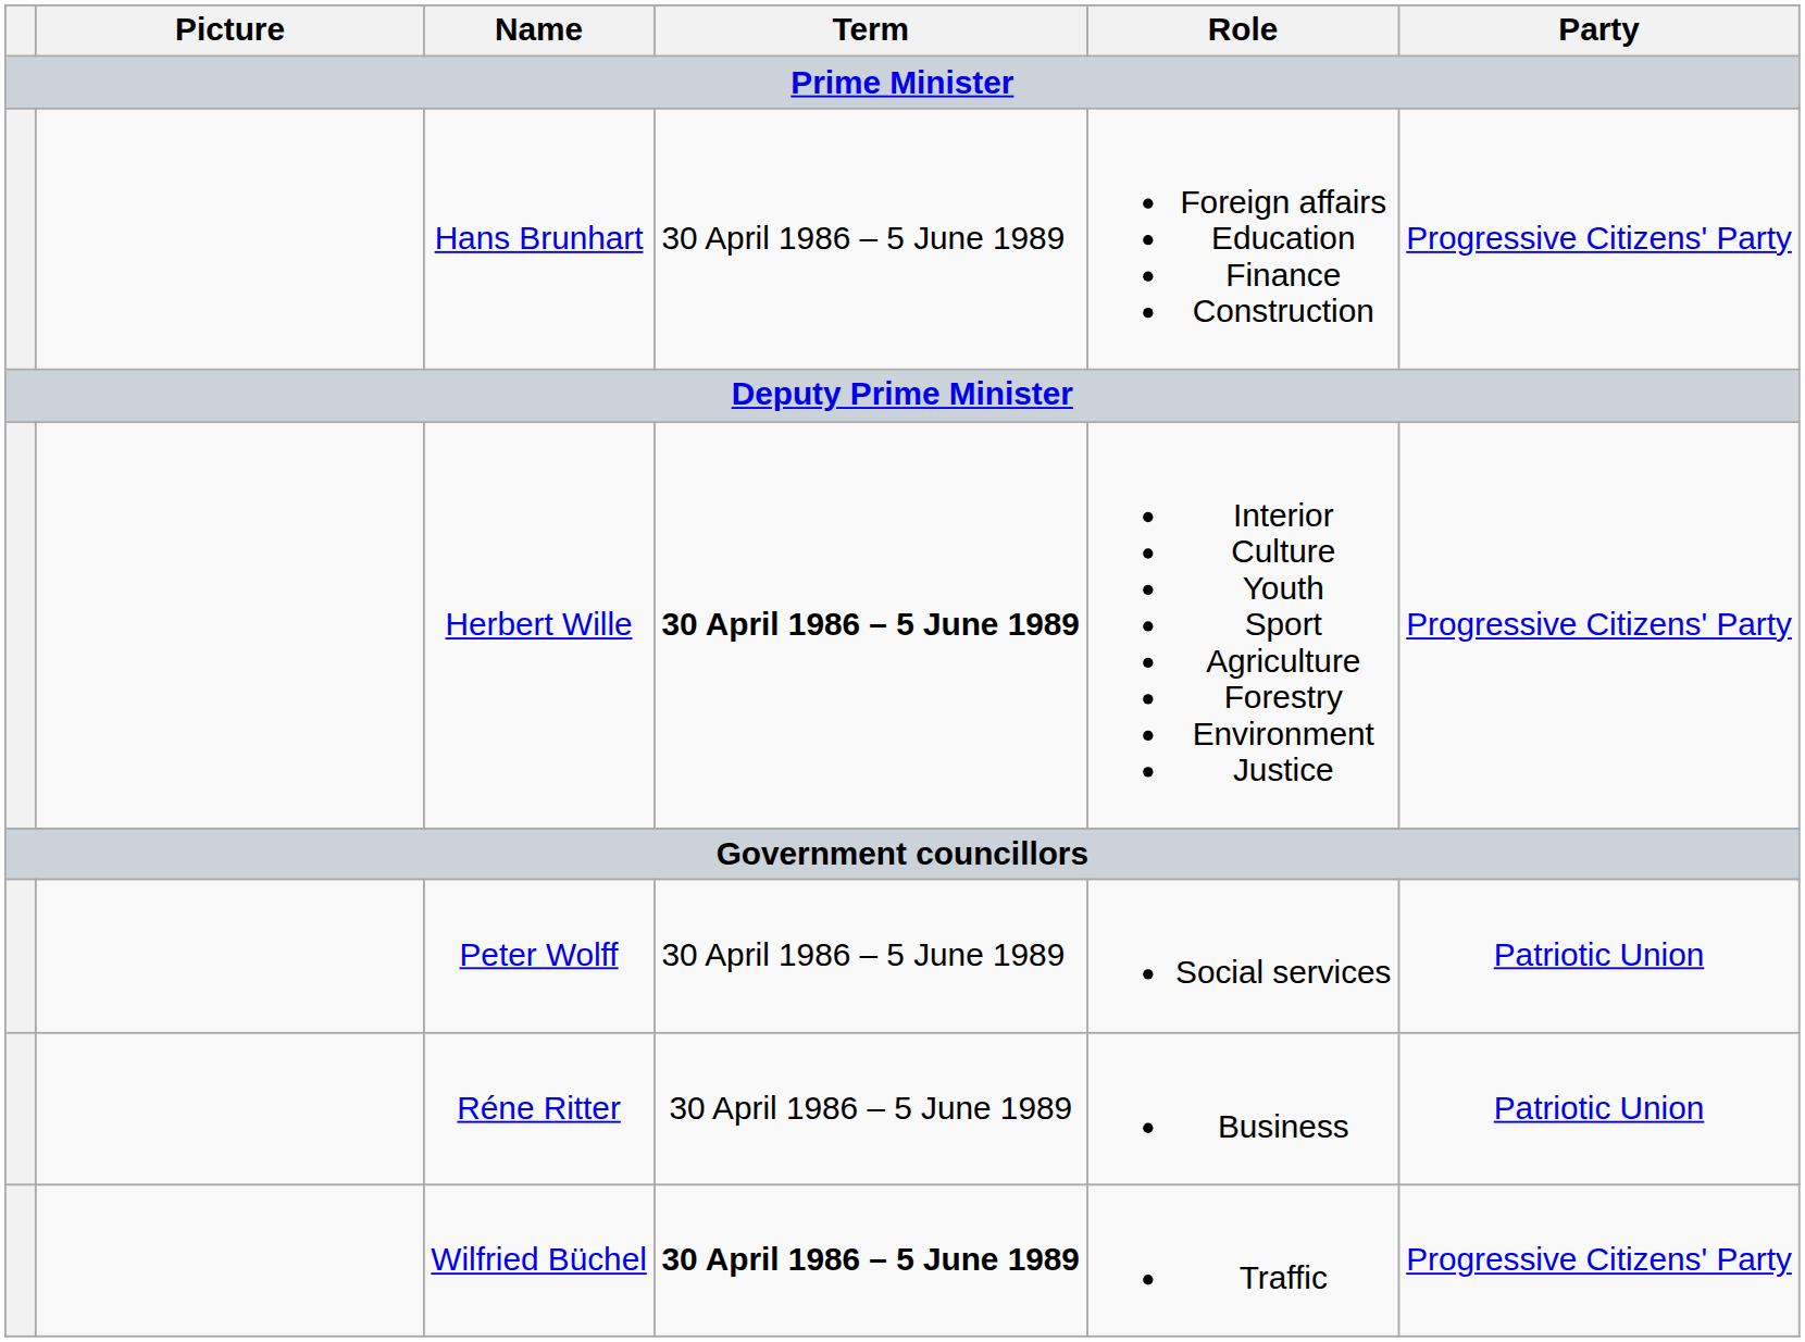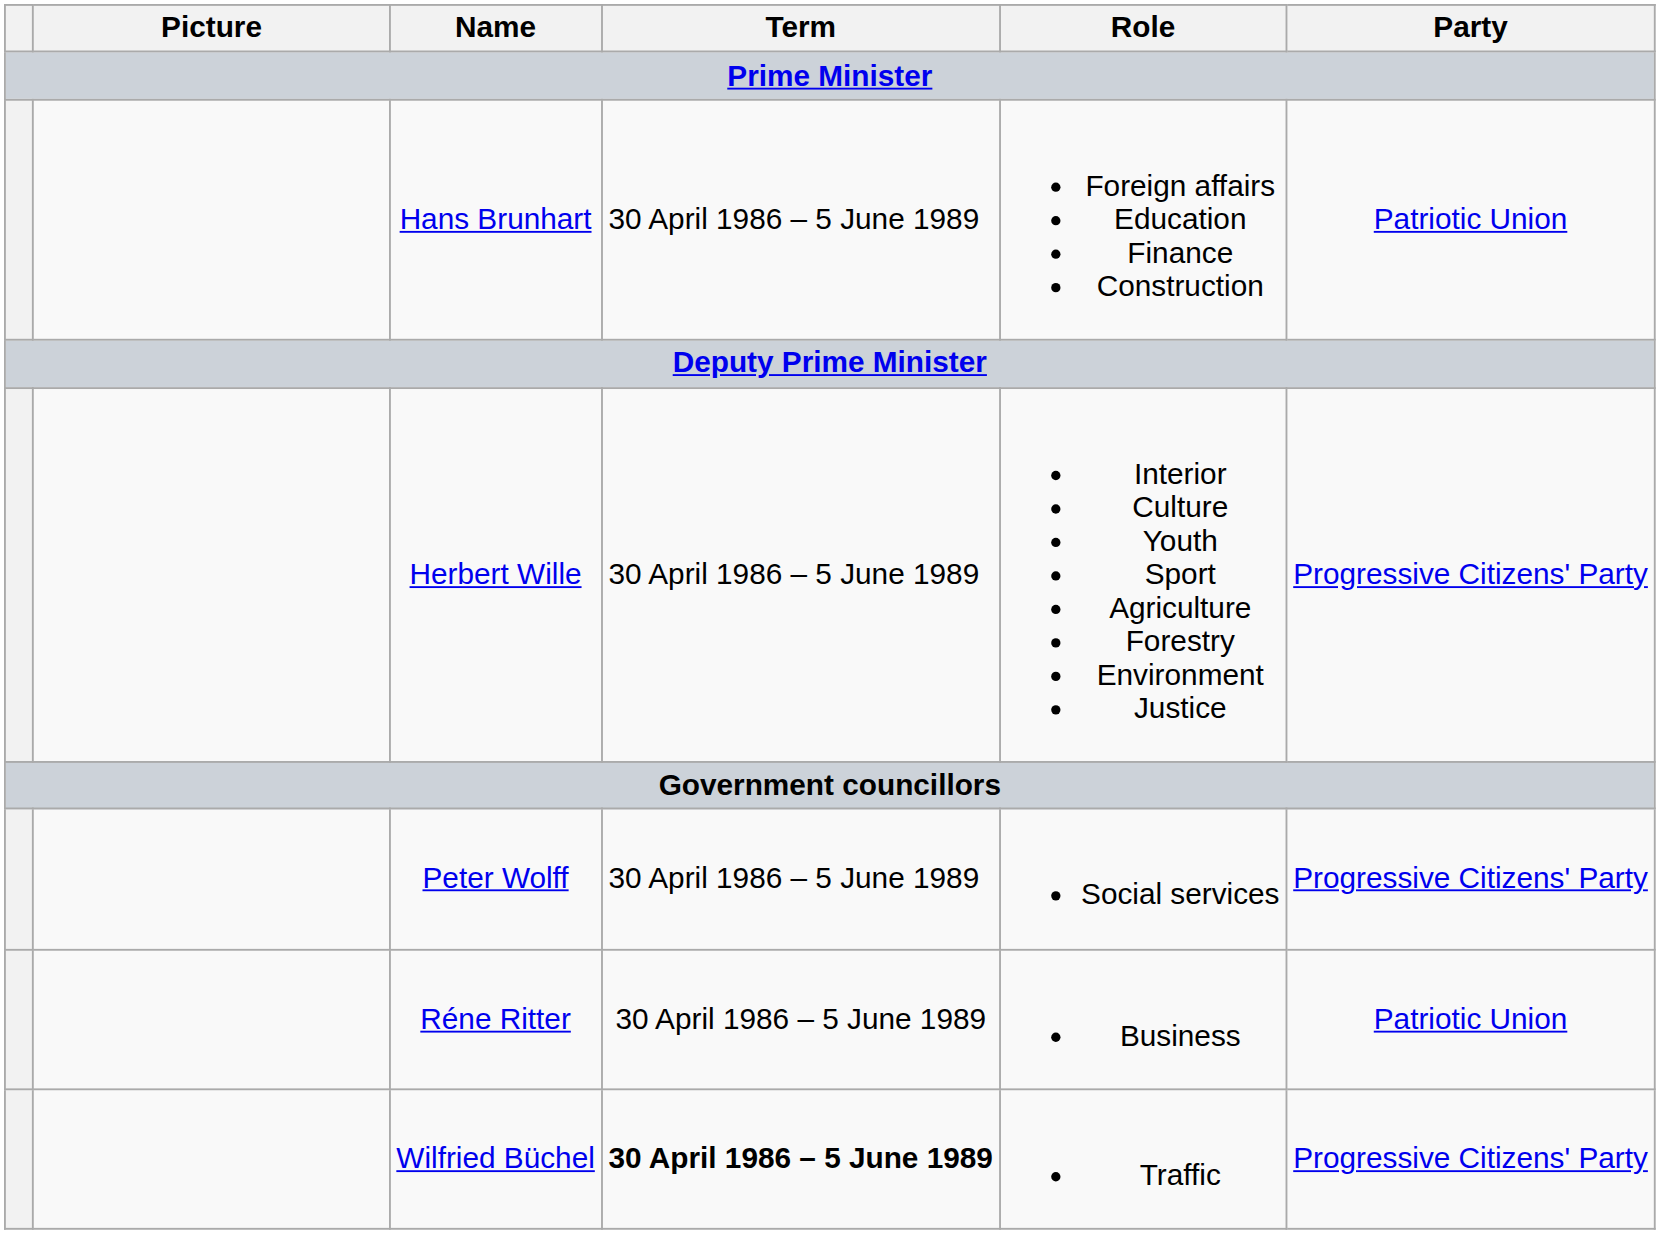Hans Brunhart | Party: Progressive Citizens' Party -> Patriotic Union
Herbert Wille | Term: bold -> normal
Peter Wolff | Party: Patriotic Union -> Progressive Citizens' Party
